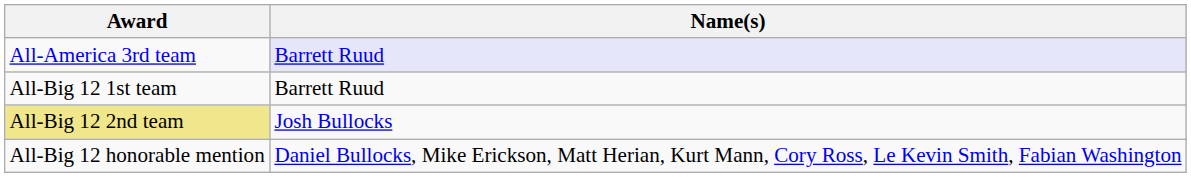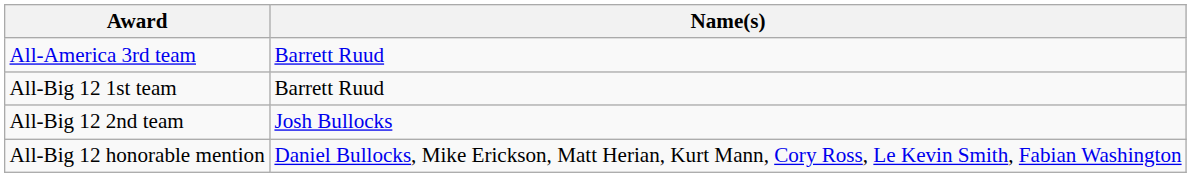row 2 | Name(s): lavender background -> no background
row 4 | Award: khaki background -> no background
